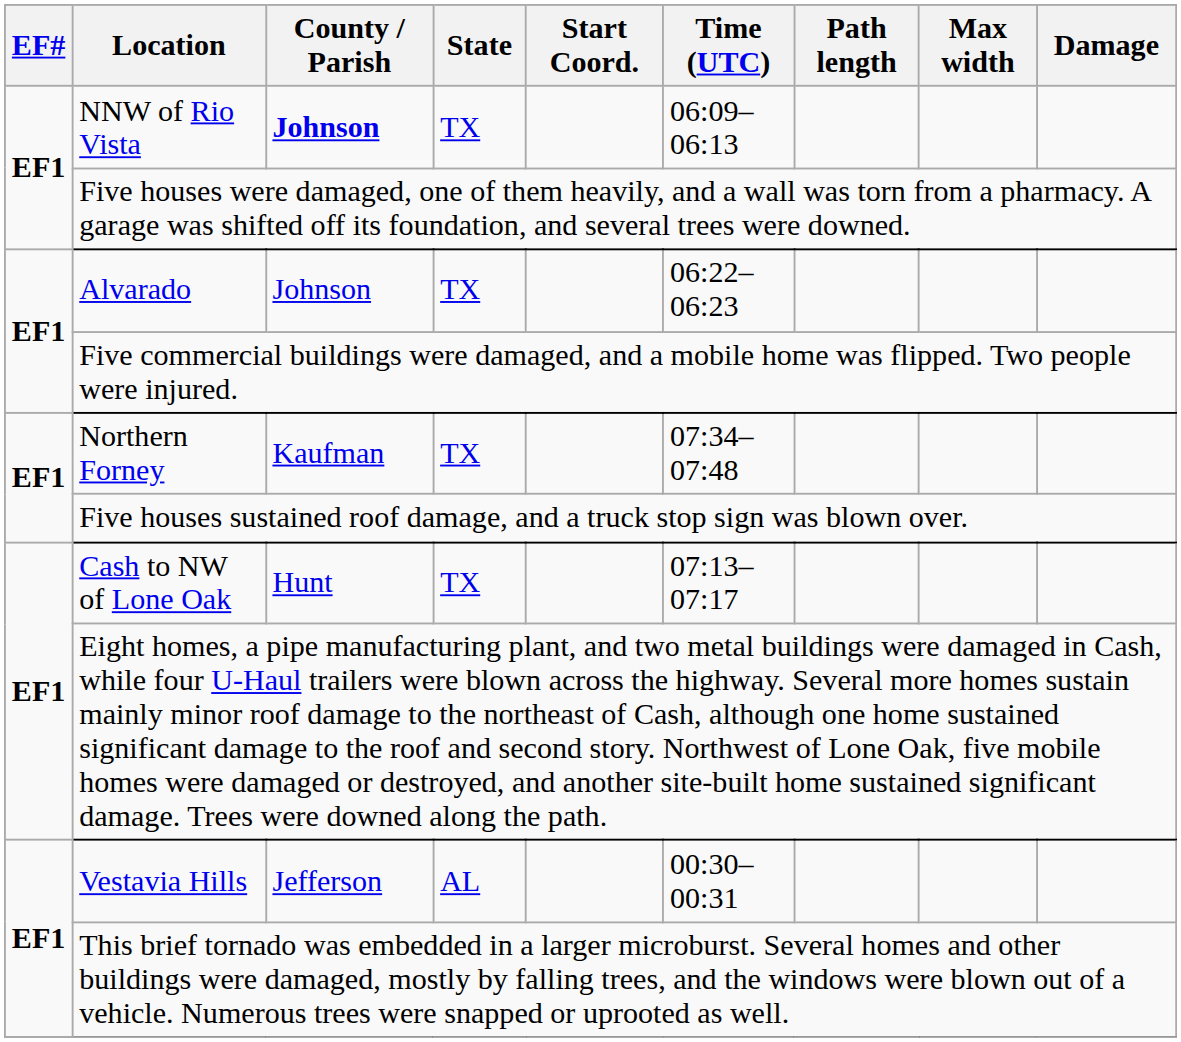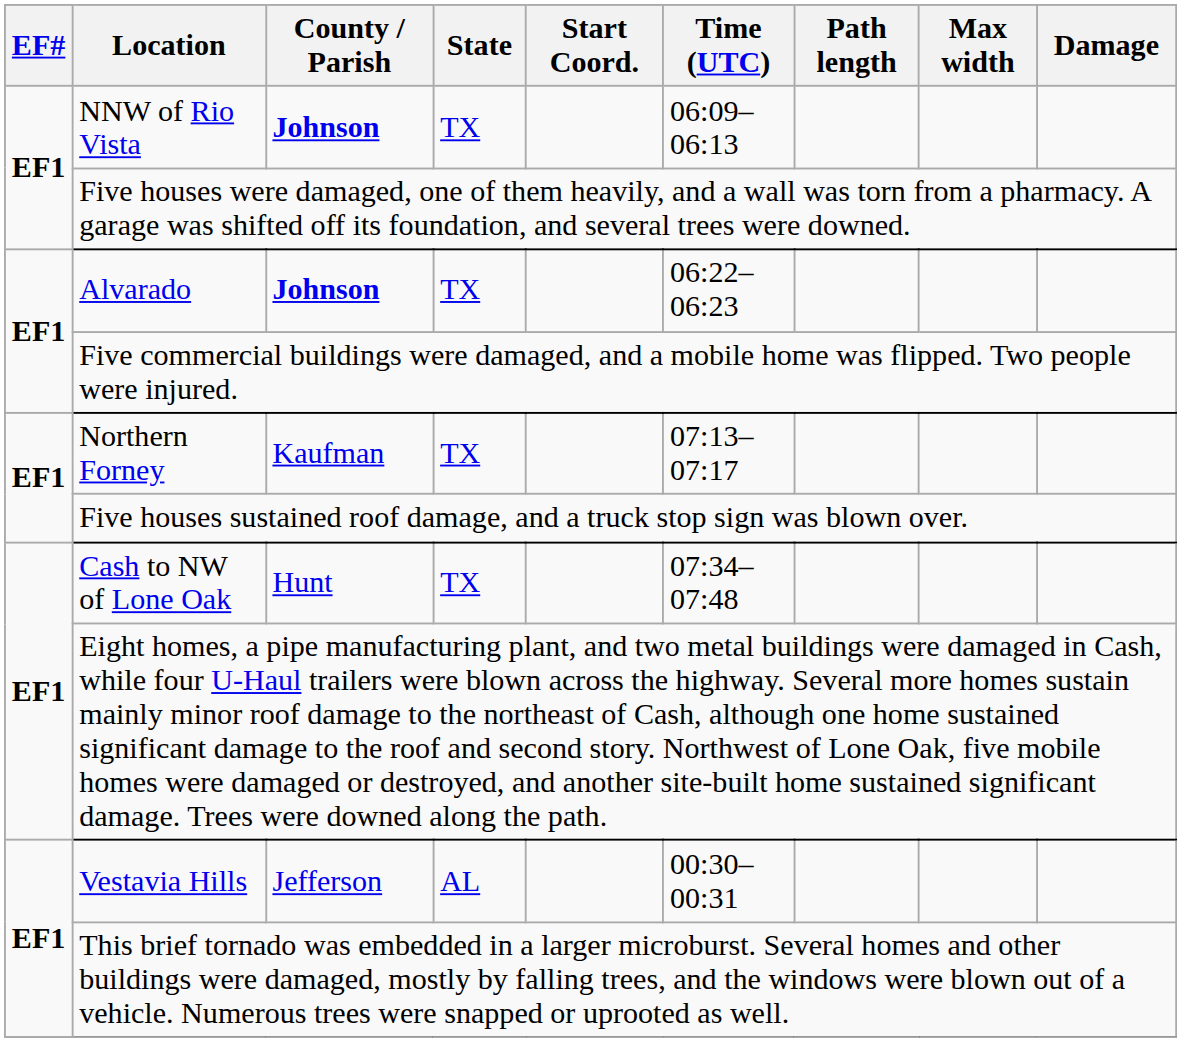Alvarado | County / Parish: normal -> bold
Northern Forney | Time (UTC): 07:34–07:48 -> 07:13–07:17
Cash to NW of Lone Oak | Time (UTC): 07:13–07:17 -> 07:34–07:48
